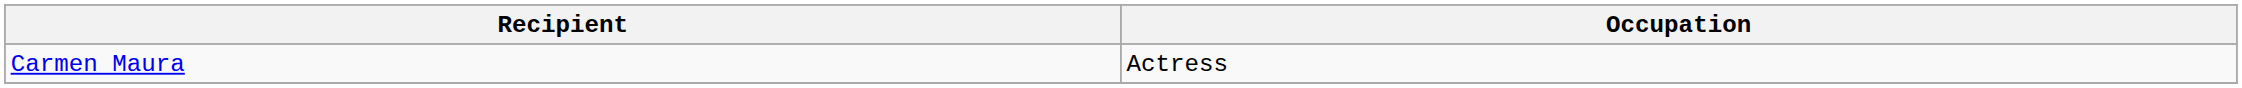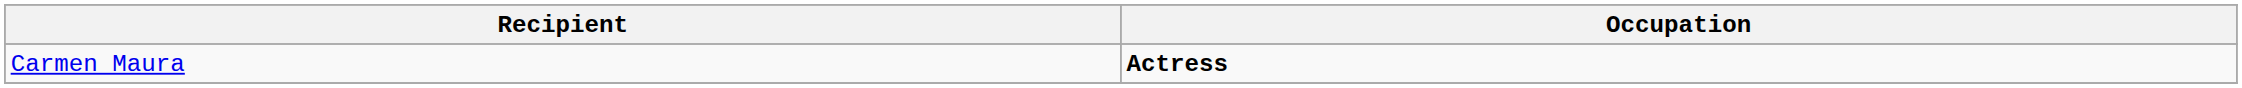Carmen Maura | Occupation: normal -> bold
